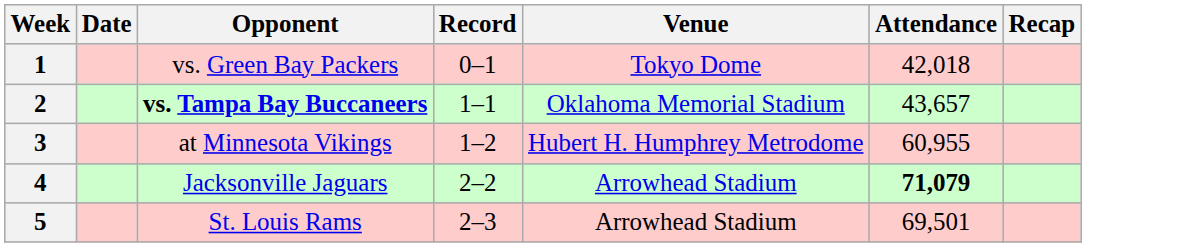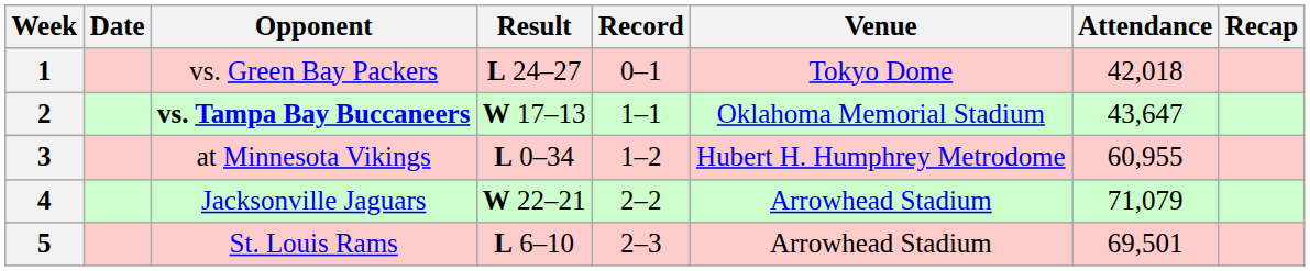+ column: Result | L 24–27 | W 17–13 | L 0–34 | W 22–21 | L 6–10
2 | Attendance: 43,657 -> 43,647
4 | Attendance: bold -> normal
